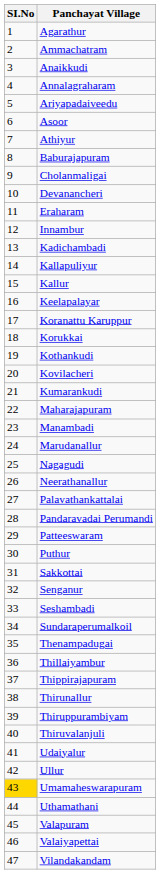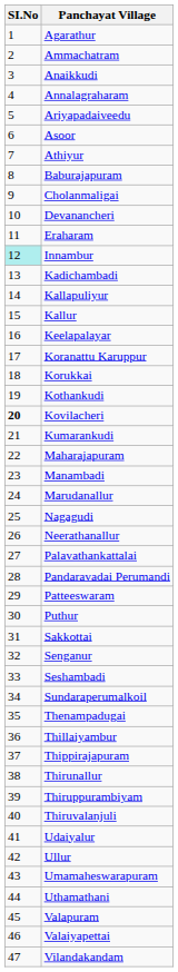Innambur | SI.No: no background -> paleturquoise background
Kovilacheri | SI.No: normal -> bold
Umamaheswarapuram | SI.No: gold background -> no background
